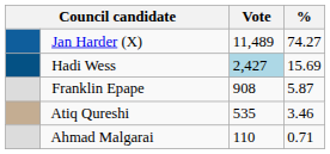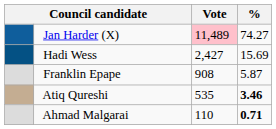Jan Harder (X) | Vote: no background -> pink background
Hadi Wess | Vote: lightblue background -> no background
Atiq Qureshi | %: normal -> bold
Ahmad Malgarai | %: normal -> bold
